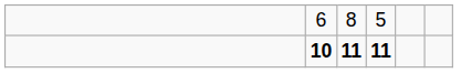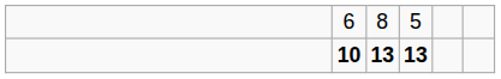row 2 | column 3: 11 -> 13
row 2 | column 4: 11 -> 13
